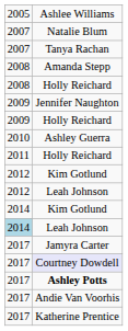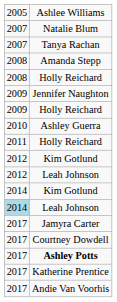row 15 | column 2: lavender background -> no background
row 17 | column 2: Andie Van Voorhis -> Katherine Prentice
row 18 | column 2: Katherine Prentice -> Andie Van Voorhis
